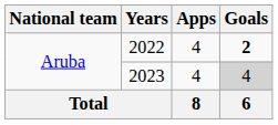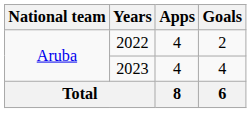2022 | Goals: bold -> normal
2023 | Goals: lightgrey background -> no background
